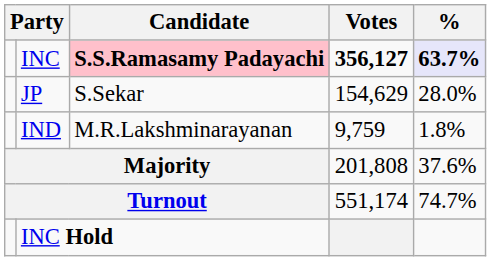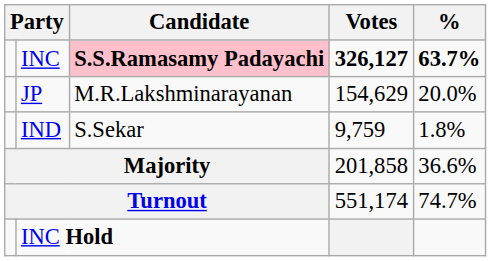INC | Votes: 356,127 -> 326,127
INC | %: lavender background -> no background
JP | Candidate: S.Sekar -> M.R.Lakshminarayanan
JP | %: 28.0% -> 20.0%
IND | Candidate: M.R.Lakshminarayanan -> S.Sekar
Majority | Votes: 201,808 -> 201,858
Majority | %: 37.6% -> 36.6%
